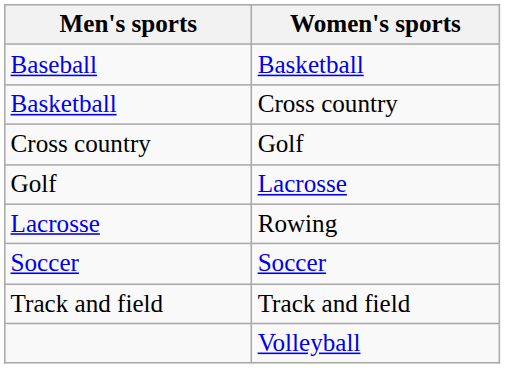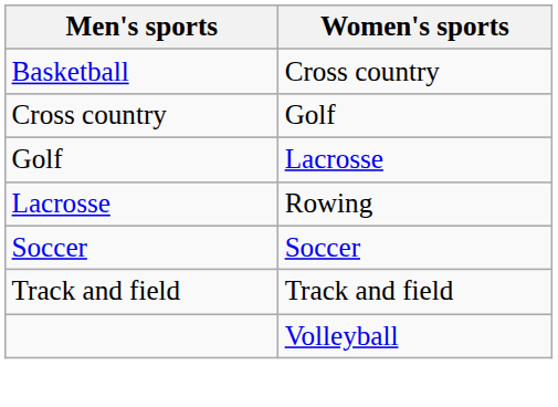- row: Baseball | Basketball
